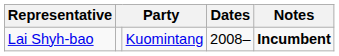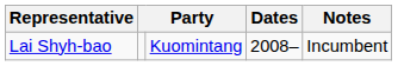Lai Shyh-bao | Notes: bold -> normal
